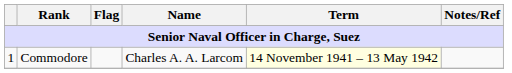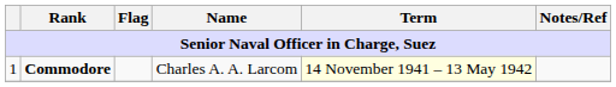1 | Rank: normal -> bold
